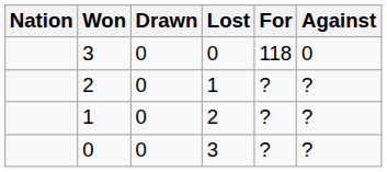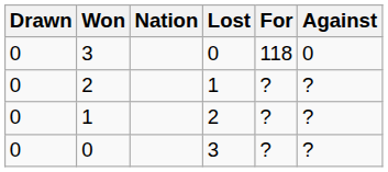columns swapped: Nation <-> Drawn
